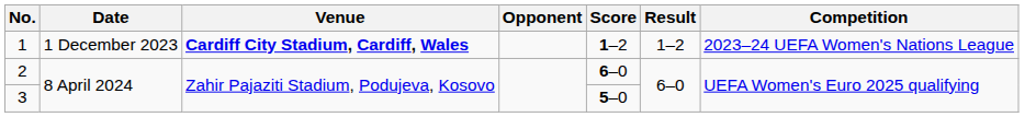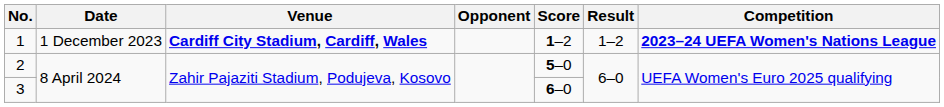1 | Competition: normal -> bold
2 | Score: 6–0 -> 5–0
3 | Score: 5–0 -> 6–0
